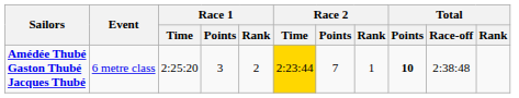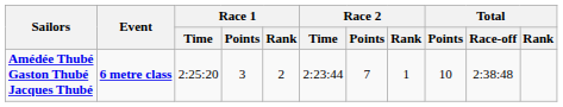Amédée Thubé Gaston Thubé Jacques Thubé | Event: normal -> bold
Amédée Thubé Gaston Thubé Jacques Thubé | Race 2 / Time: gold background -> no background
Amédée Thubé Gaston Thubé Jacques Thubé | Total / Points: bold -> normal
